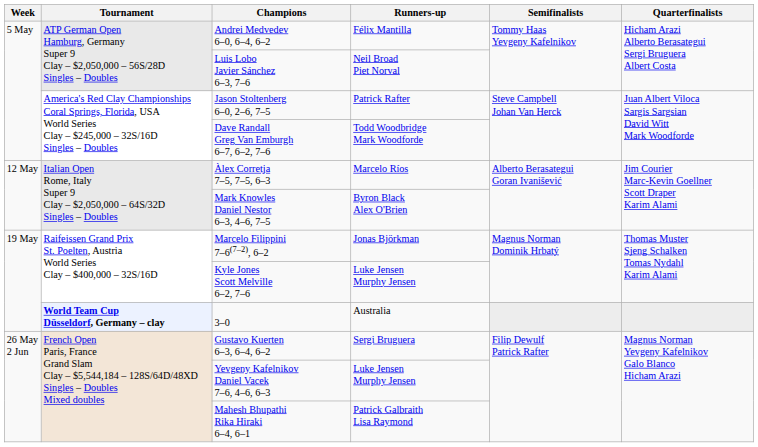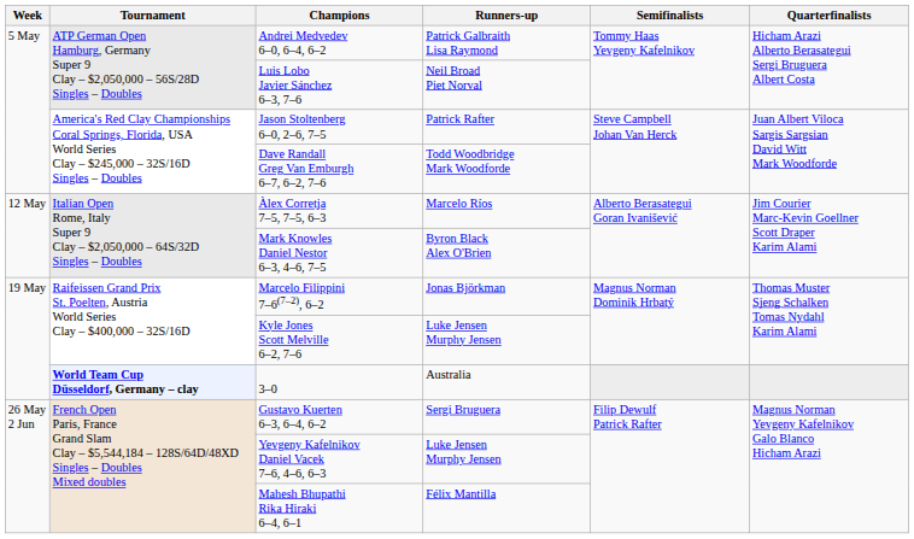Andrei Medvedev 6–0, 6–4, 6–2 | Runners-up: Félix Mantilla -> Patrick Galbraith Lisa Raymond
Mahesh Bhupathi Rika Hiraki 6–4, 6–1 | Runners-up: Patrick Galbraith Lisa Raymond -> Félix Mantilla
